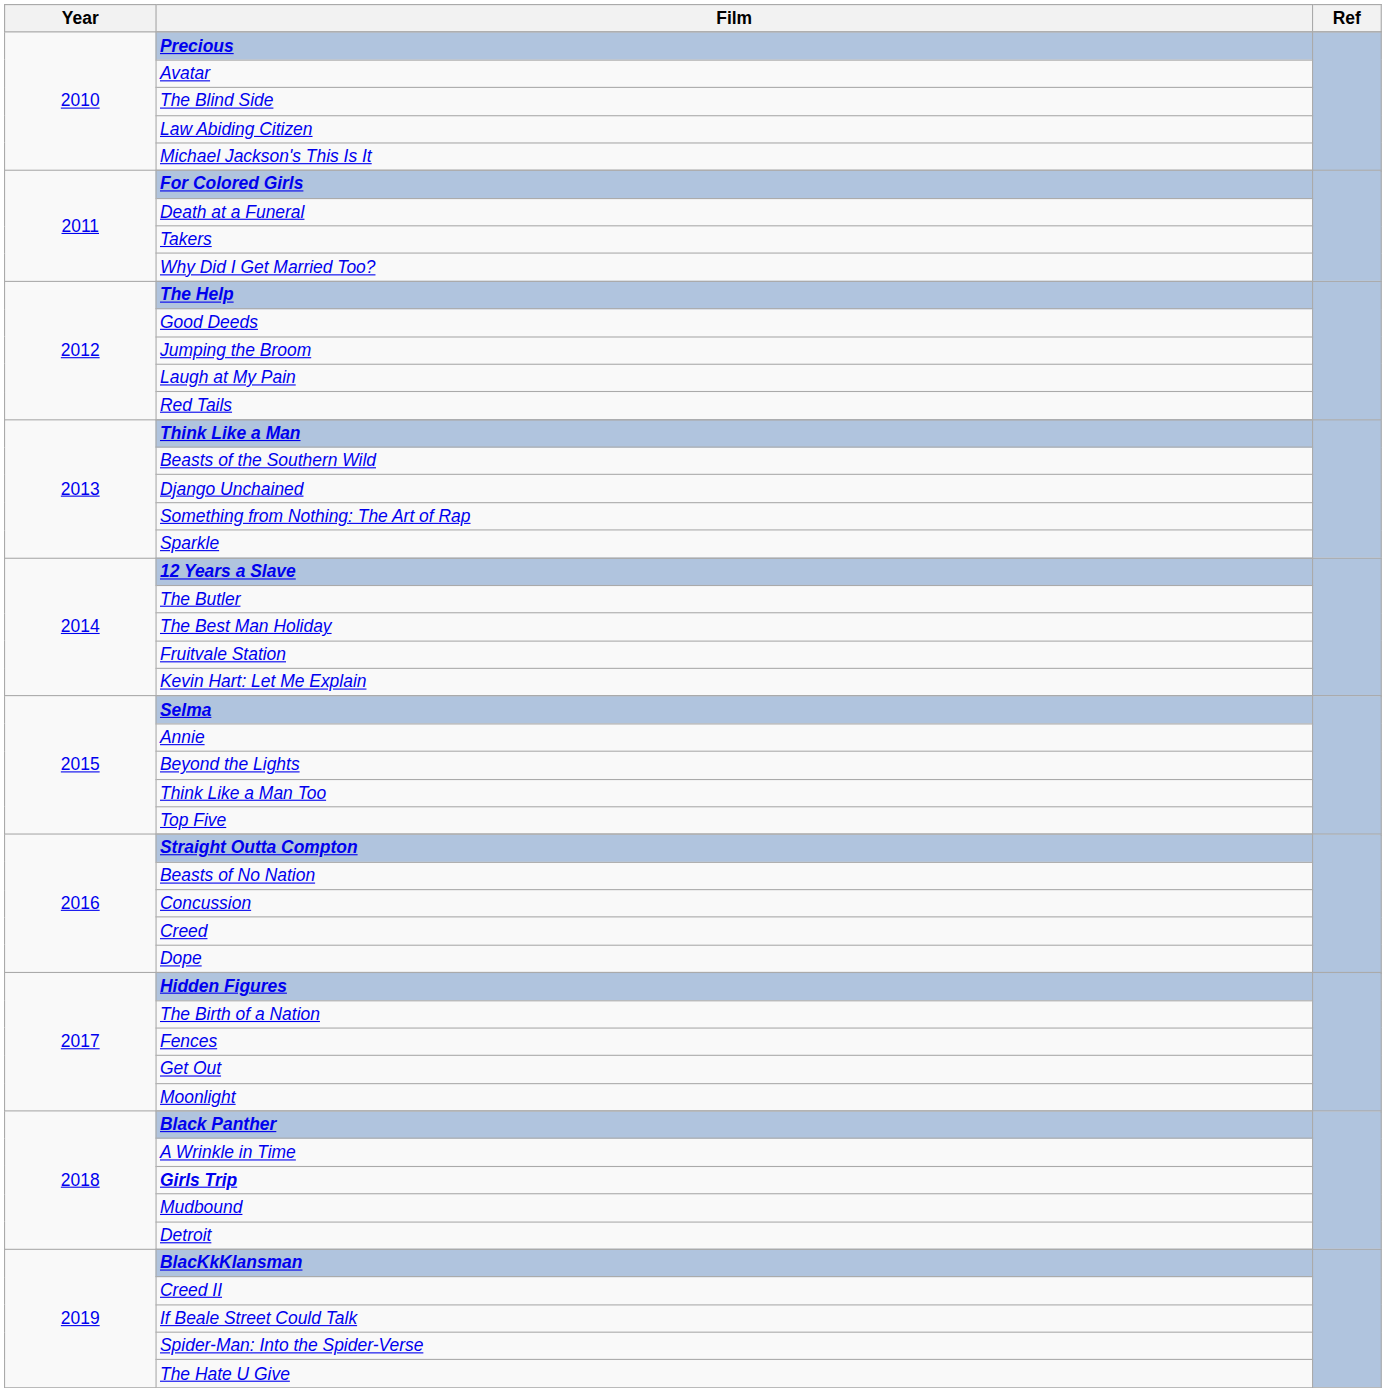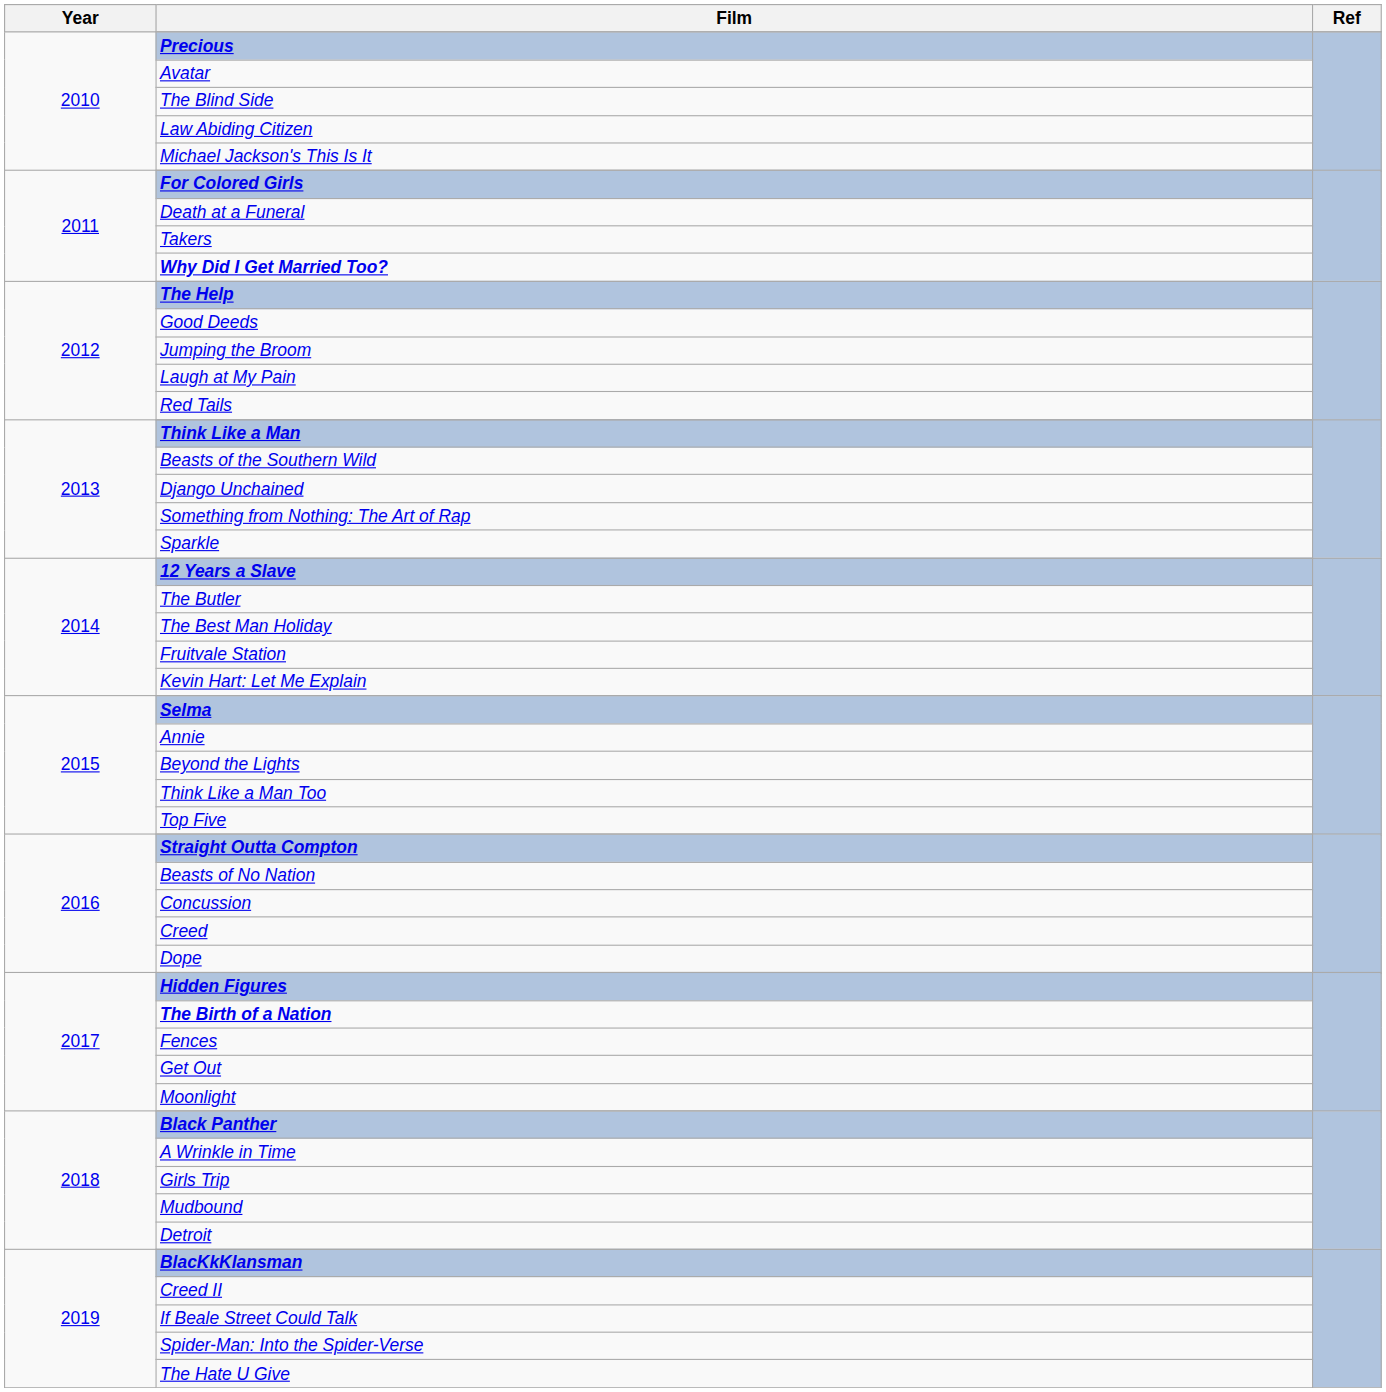Why Did I Get Married Too? | Film: normal -> bold
The Birth of a Nation | Film: normal -> bold
Girls Trip | Film: bold -> normal
